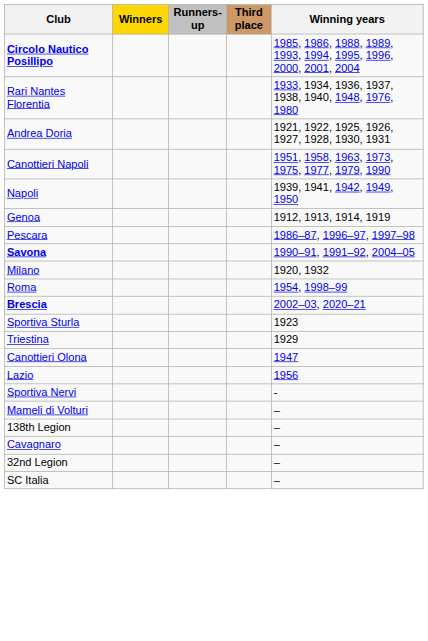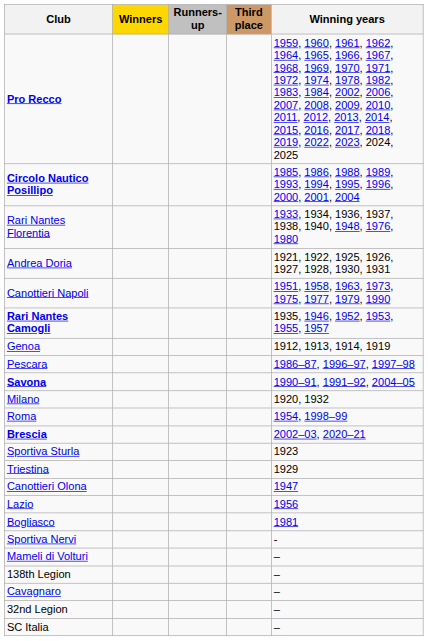+ row: Pro Recco | 1959, 1960, 1961, 1962, 1964, 1965, 1966, 1967, 1968, 1969, 1970, 1971, 1972, 1974, 1978, 1982, 1983, 1984, 2002, 2006, 2007, 2008, 2009, 2010, 2011, 2012, 2013, 2014, 2015, 2016, 2017, 2018, 2019, 2022, 2023, 2024, 2025
+ row: Rari Nantes Camogli | 1935, 1946, 1952, 1953, 1955, 1957
- row: Napoli | 1939, 1941, 1942, 1949, 1950
+ row: Bogliasco | 1981
